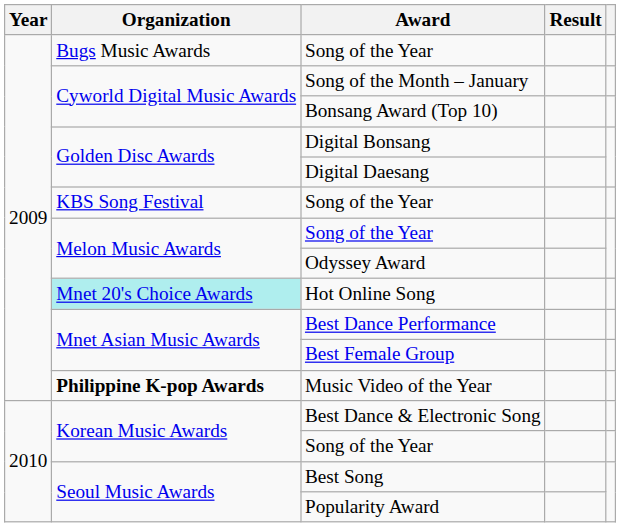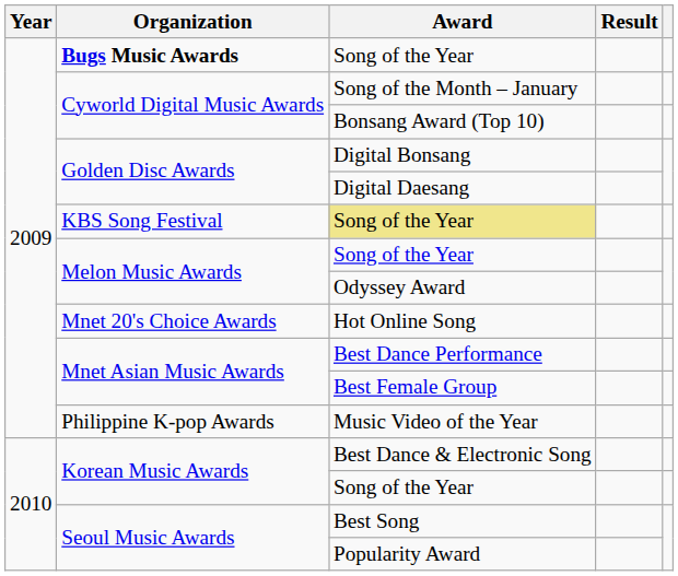Bugs Music Awards / Song of the Year | Organization: normal -> bold
KBS Song Festival / Song of the Year | Award: no background -> khaki background
Hot Online Song | Organization: paleturquoise background -> no background
Music Video of the Year | Organization: bold -> normal
